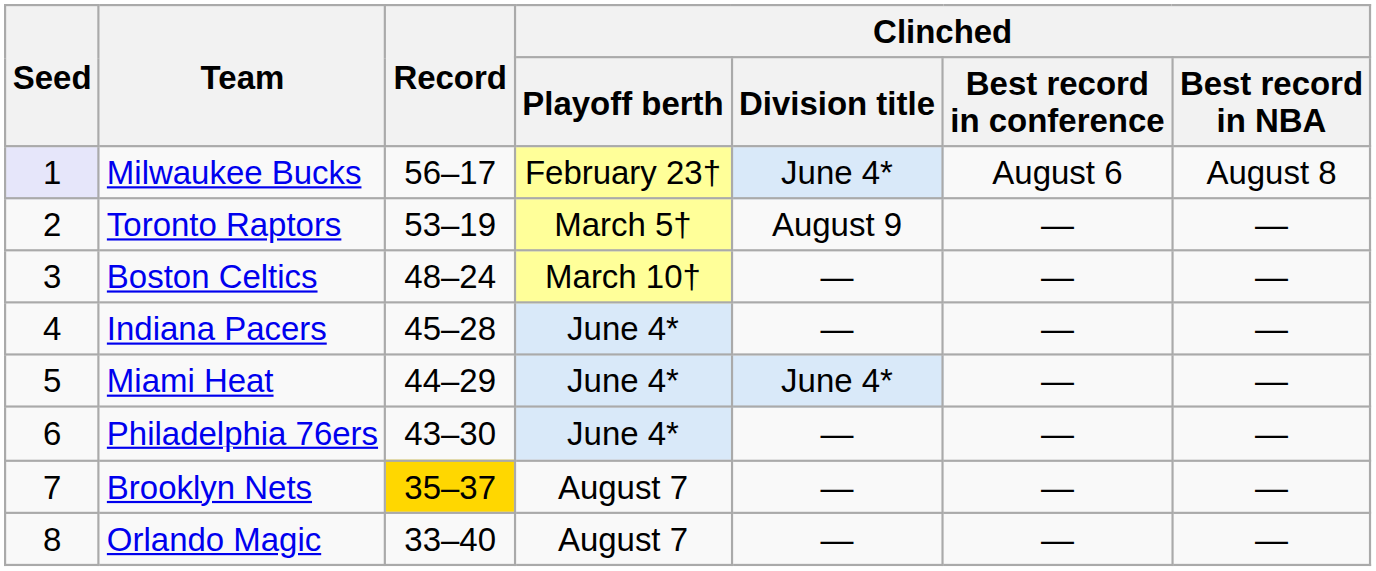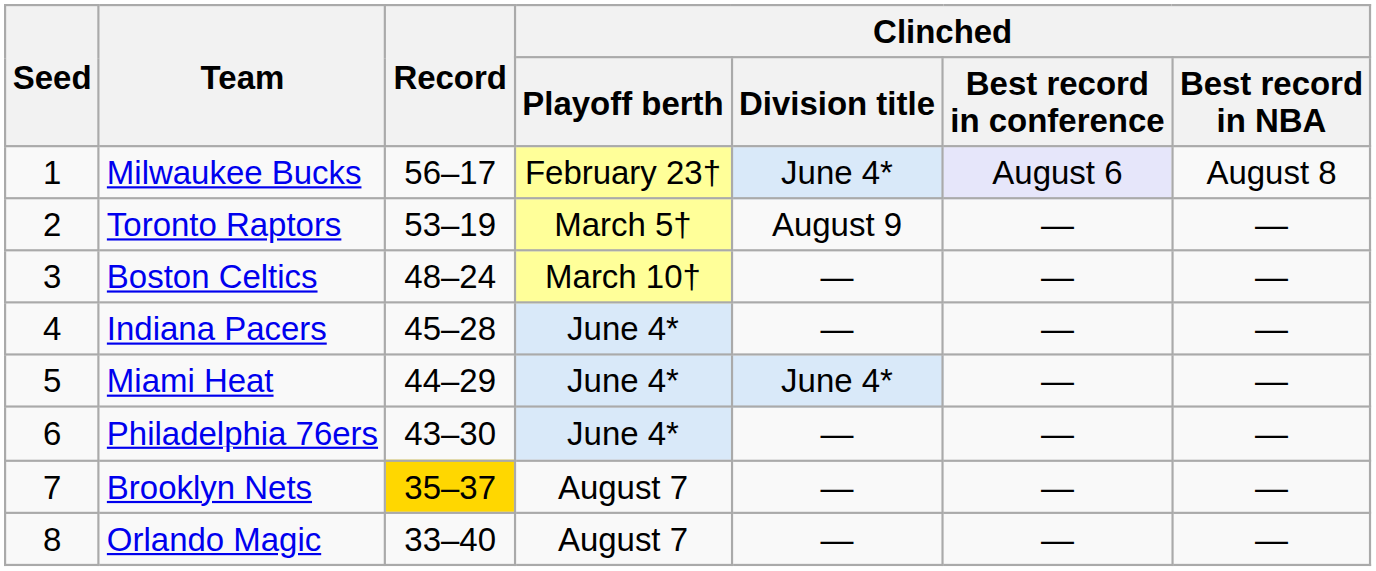Milwaukee Bucks | Seed: lavender background -> no background
Milwaukee Bucks | Clinched / Best record in conference: no background -> lavender background
